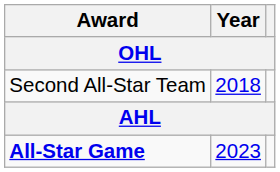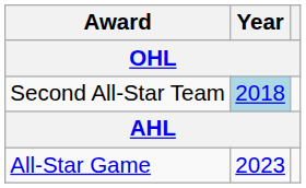row 3 | Year: no background -> lightblue background
row 5 | Award: bold -> normal
